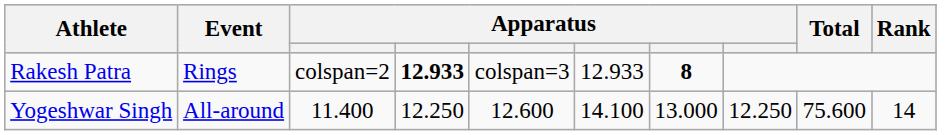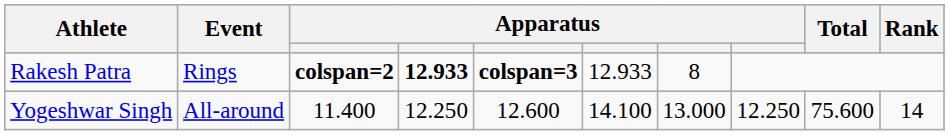Rakesh Patra | column 3: normal -> bold
Rakesh Patra | column 5: normal -> bold
Rakesh Patra | column 7: bold -> normal
